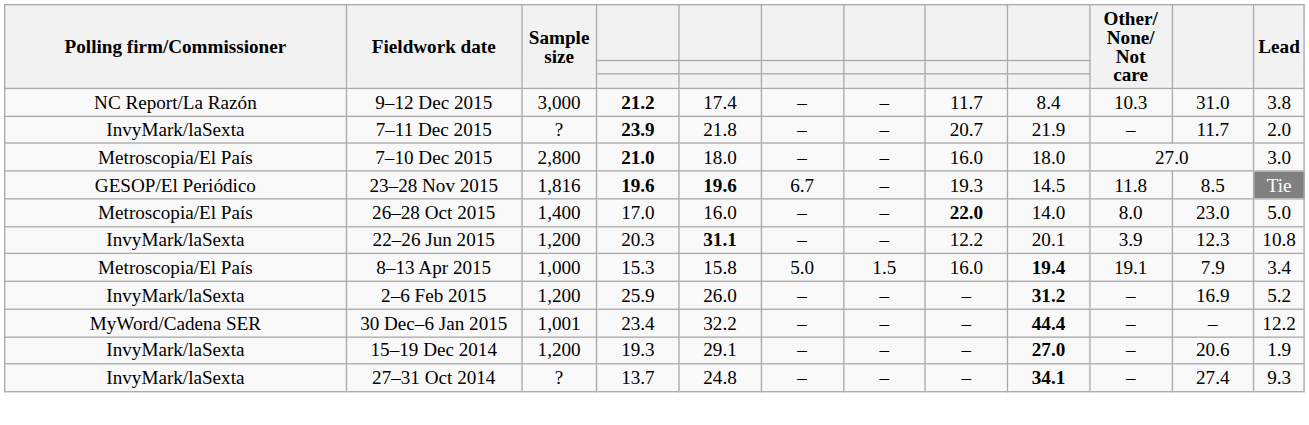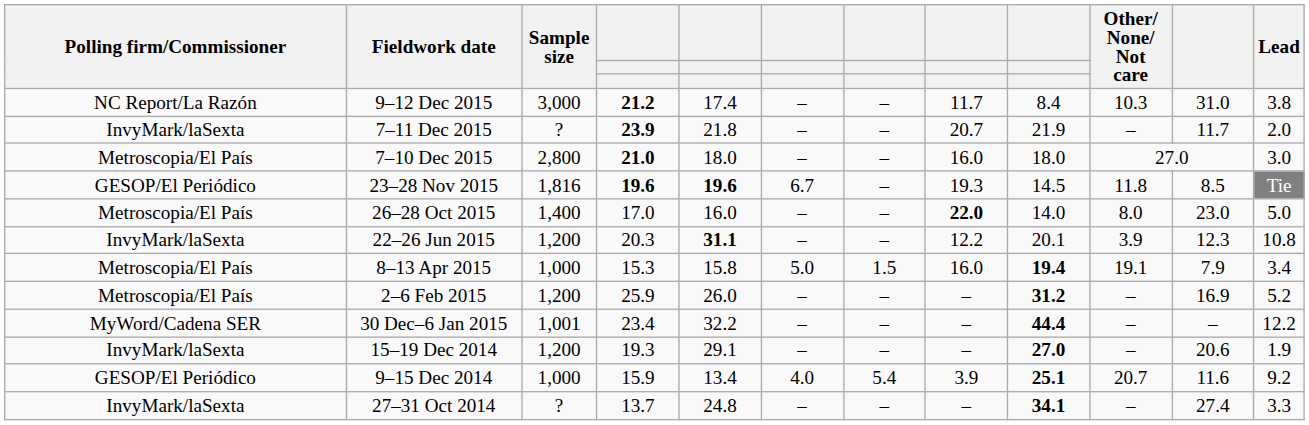2–6 Feb 2015 | Polling firm/Commissioner: InvyMark/laSexta -> Metroscopia/El País
+ row: GESOP/El Periódico | 9–15 Dec 2014 | 1,000 | 15.9 | 13.4 | 4.0 | 5.4 | 3.9 | 25.1 | 20.7 | 11.6 | 9.2
27–31 Oct 2014 | Lead: 9.3 -> 3.3
